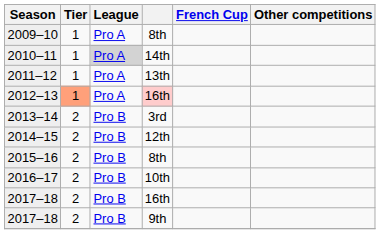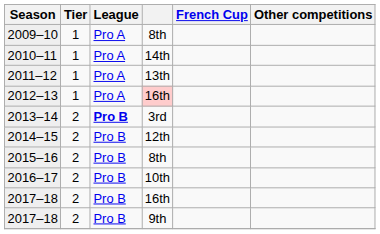2010–11 | League: lightgrey background -> no background
2012–13 | Tier: lightsalmon background -> no background
2013–14 | League: normal -> bold
